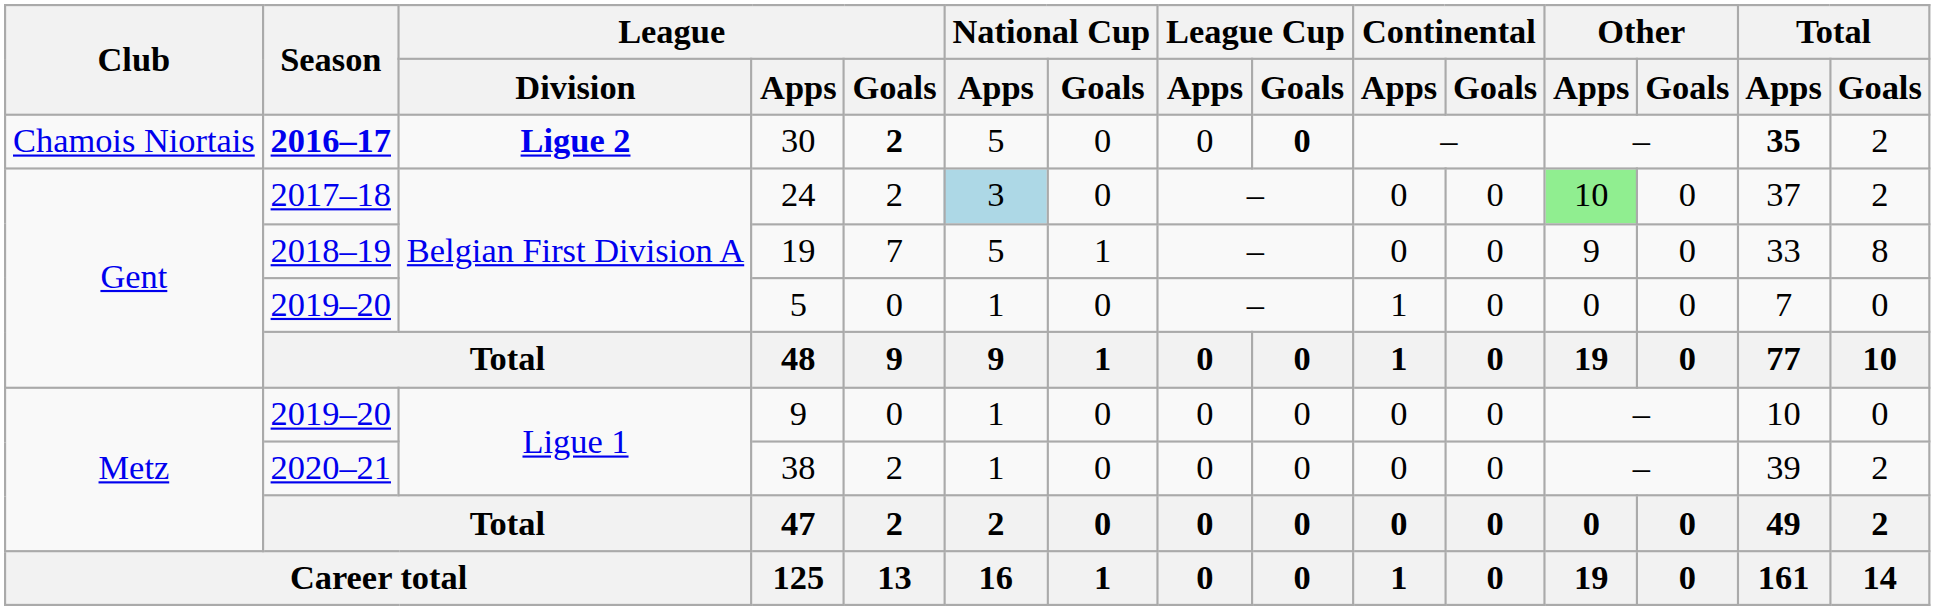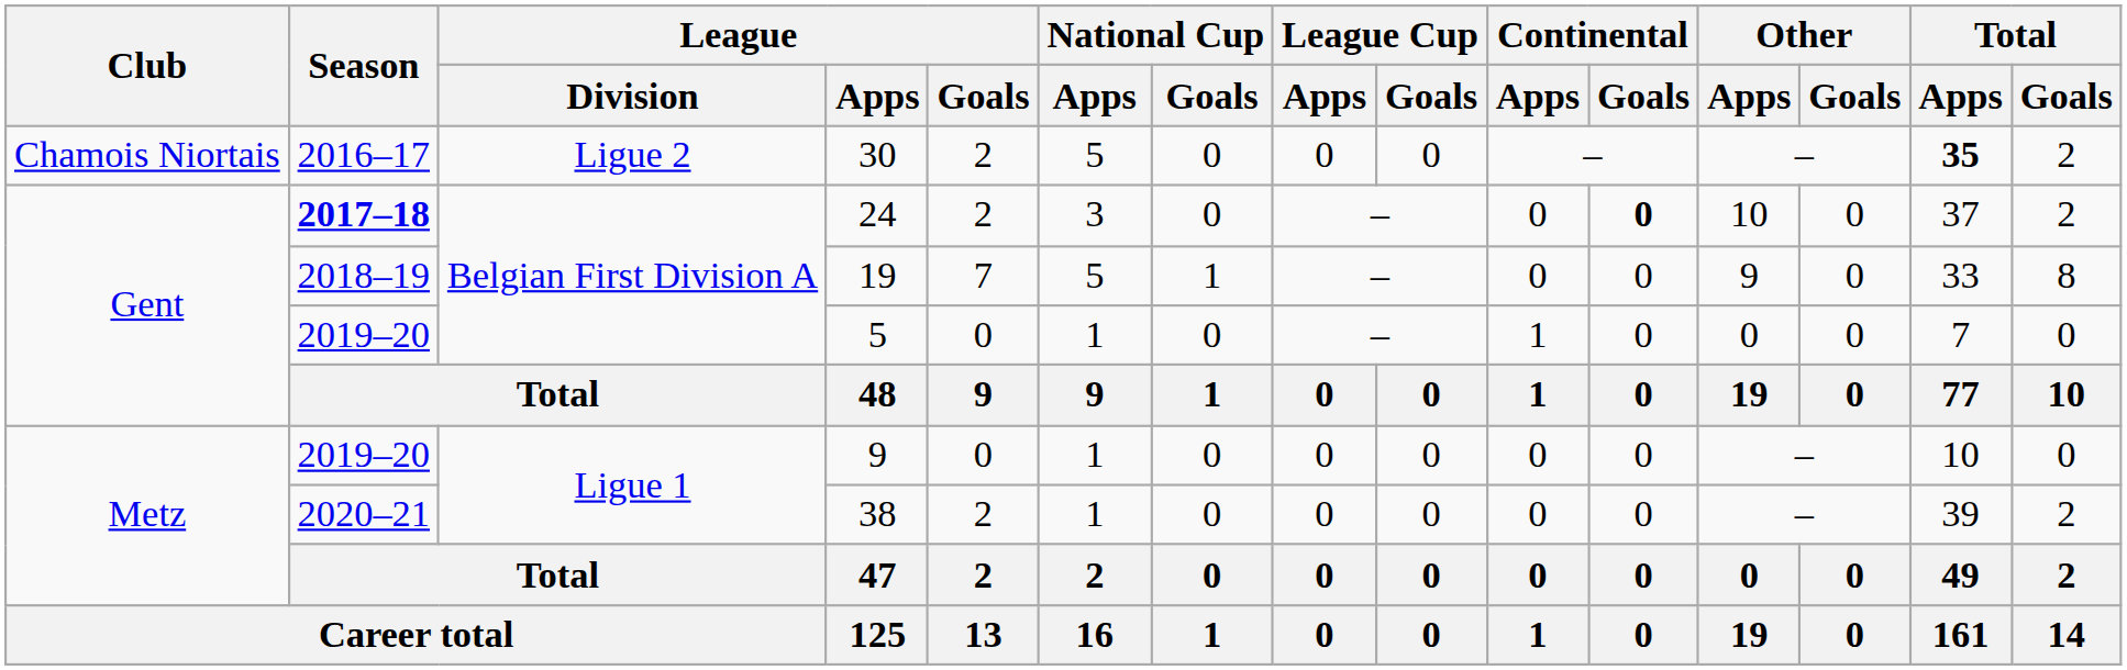30 | Season: bold -> normal
30 | League / Division: bold -> normal
30 | League / Goals: bold -> normal
30 | League Cup / Goals: bold -> normal
24 | Season: normal -> bold
24 | National Cup / Apps: lightblue background -> no background
24 | Continental / Goals: normal -> bold
24 | Other / Apps: lightgreen background -> no background
